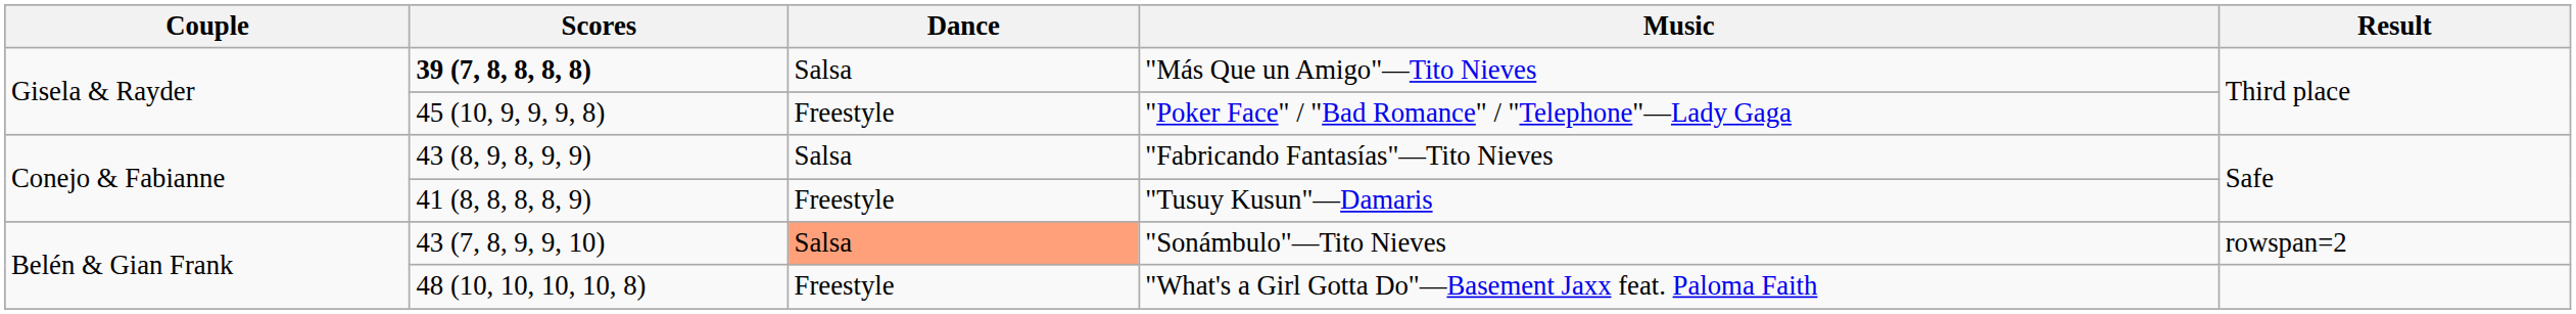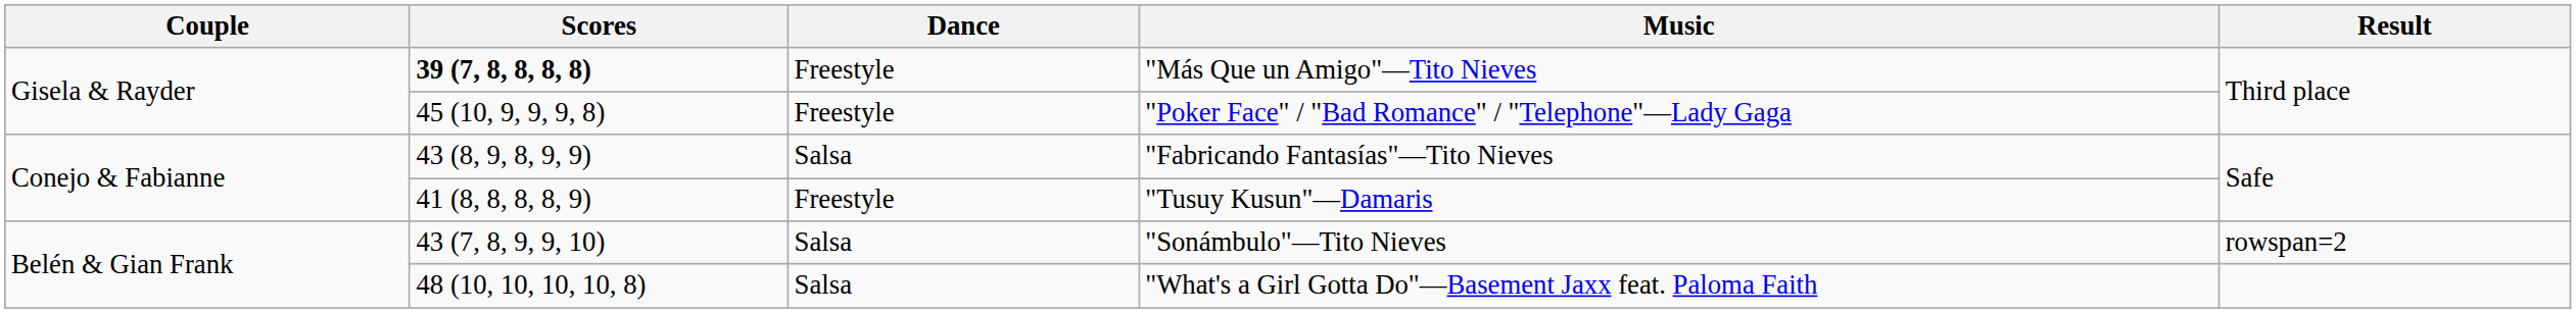"Más Que un Amigo"—Tito Nieves | Dance: Salsa -> Freestyle
"Sonámbulo"—Tito Nieves | Dance: lightsalmon background -> no background
"What's a Girl Gotta Do"—Basement Jaxx feat. Paloma Faith | Dance: Freestyle -> Salsa
